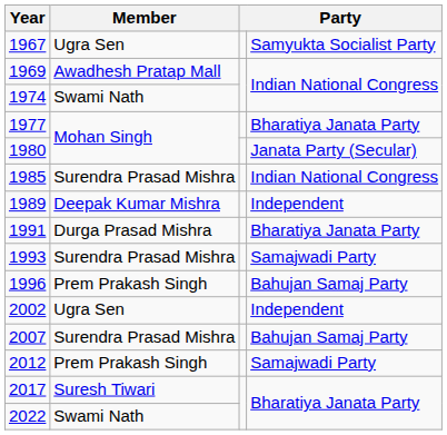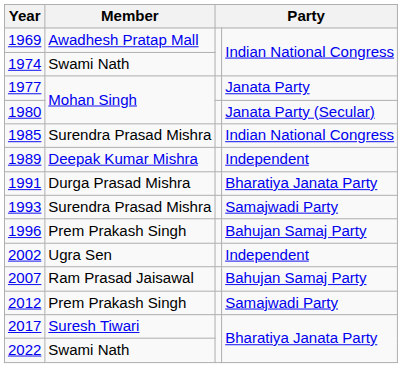- row: 1967 | Ugra Sen | Samyukta Socialist Party
1977 | column 4: Bharatiya Janata Party -> Janata Party
2007 | Member: Surendra Prasad Mishra -> Ram Prasad Jaisawal
